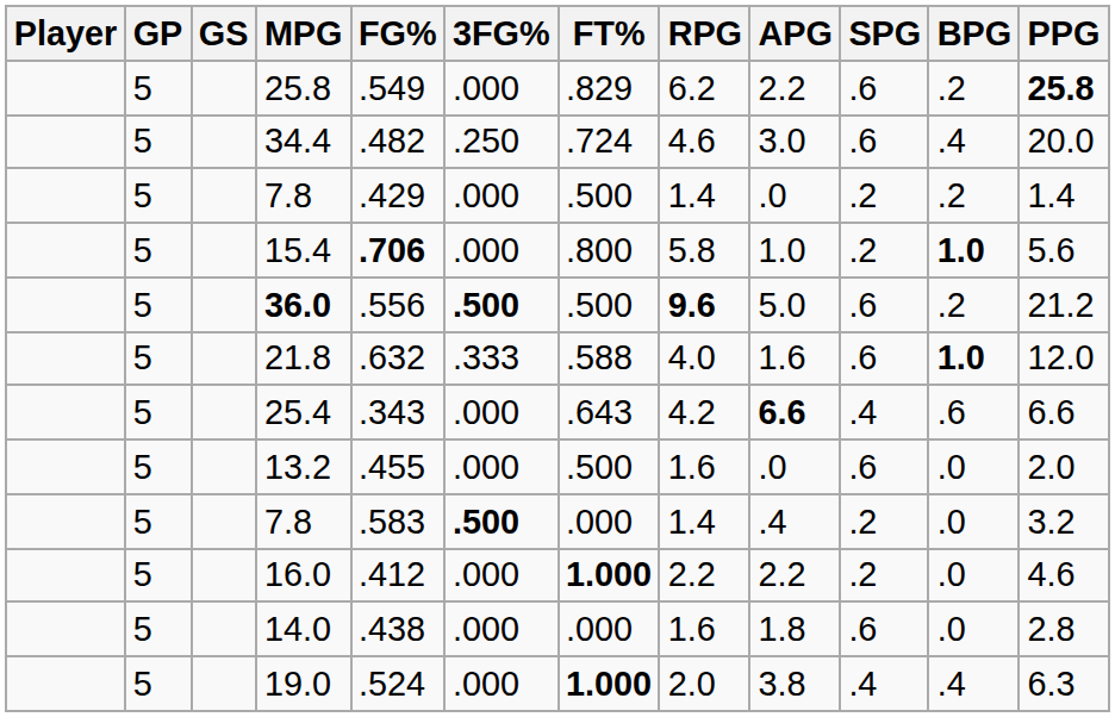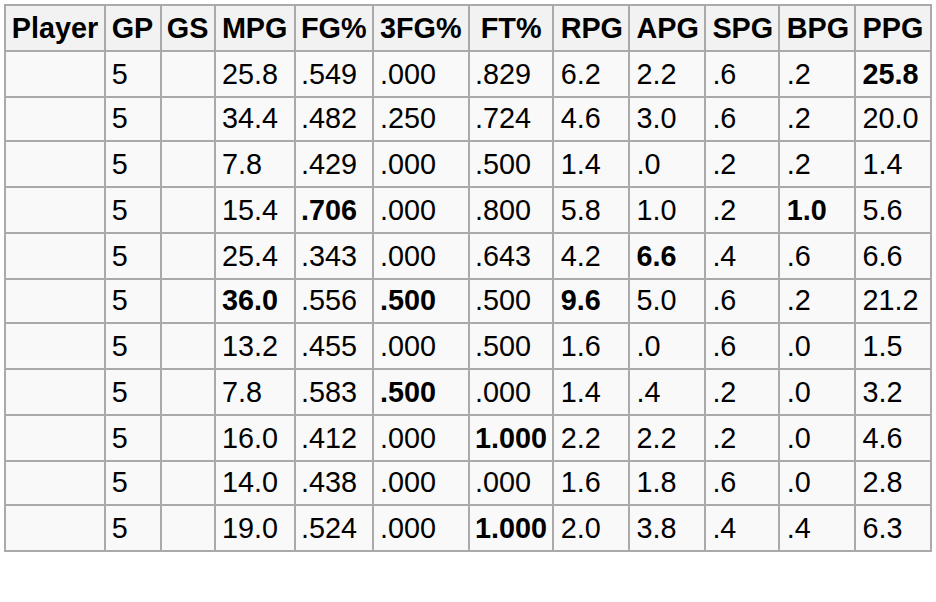34.4 | BPG: .4 -> .2
rows swapped: 36.0 <-> 25.4
- row: 5 | 21.8 | .632 | .333 | .588 | 4.0 | 1.6 | .6 | 1.0 | 12.0
13.2 | PPG: 2.0 -> 1.5
